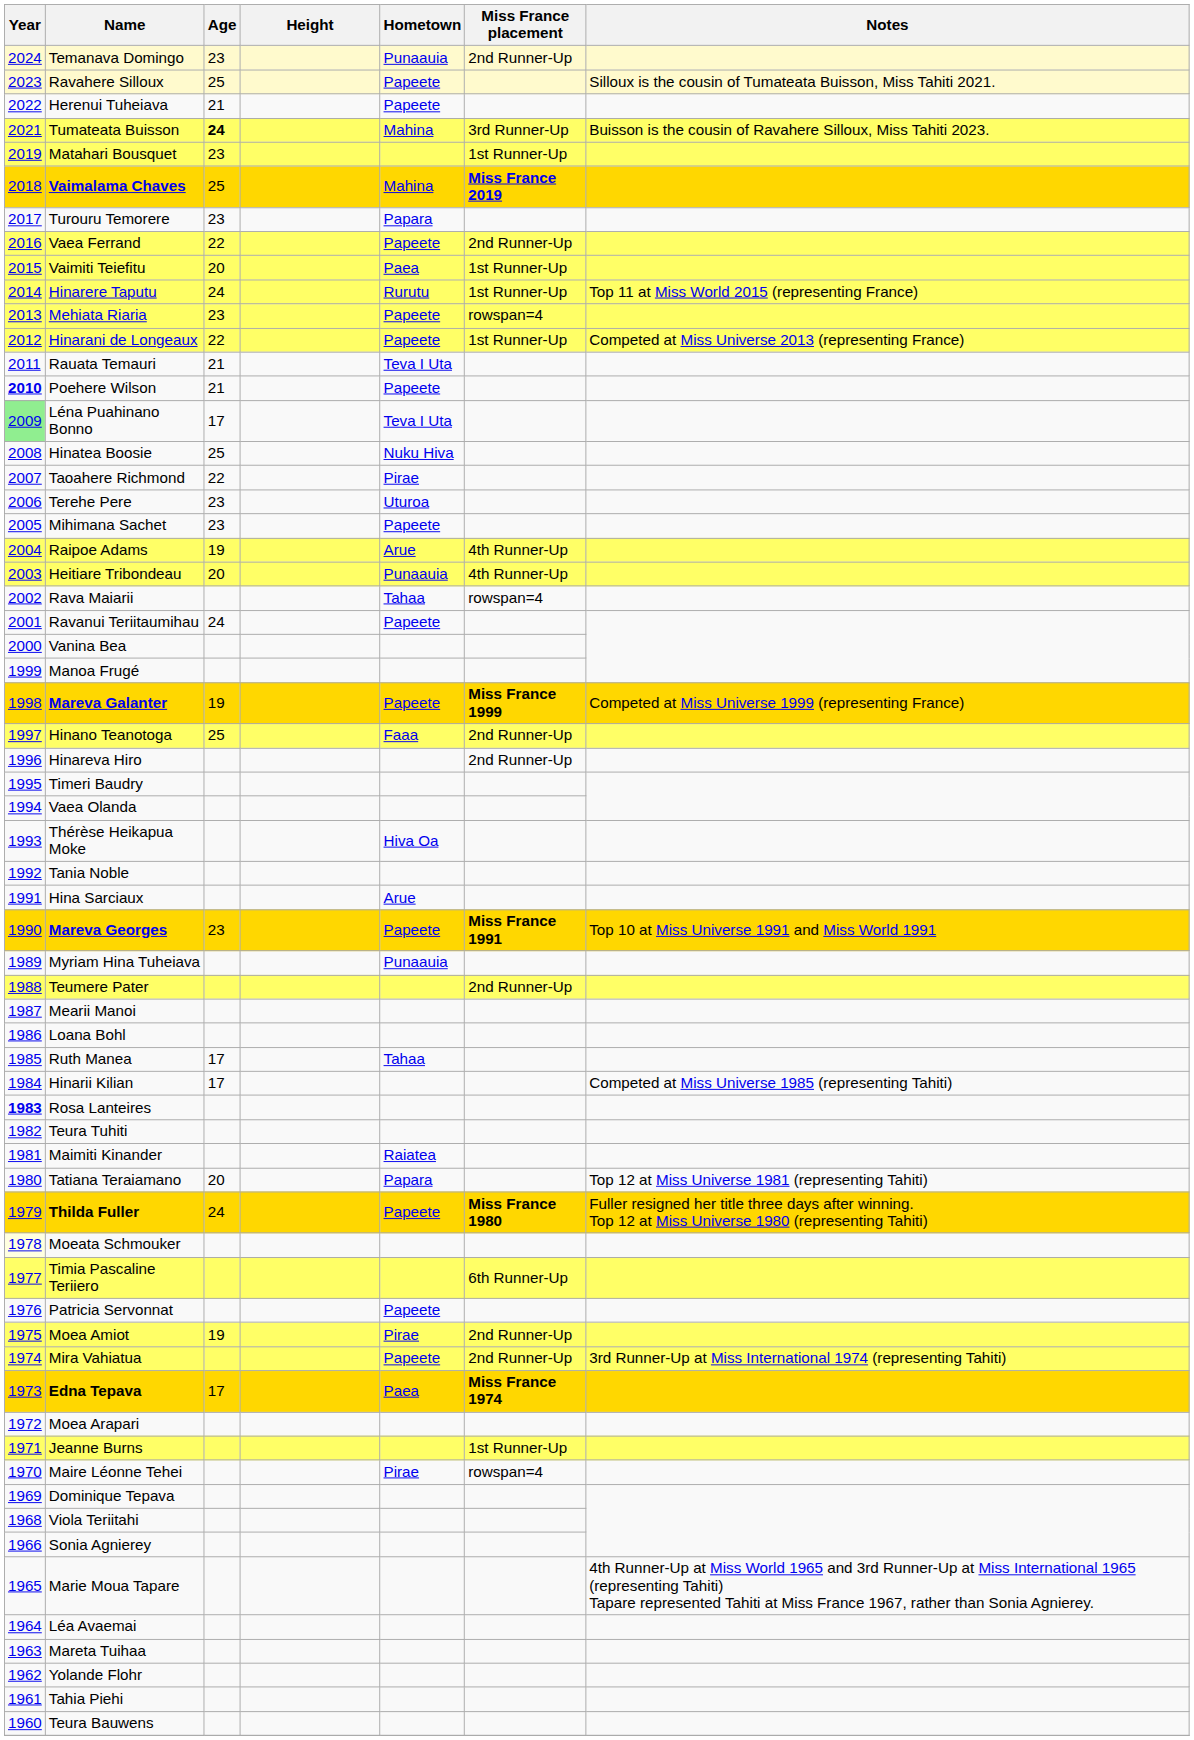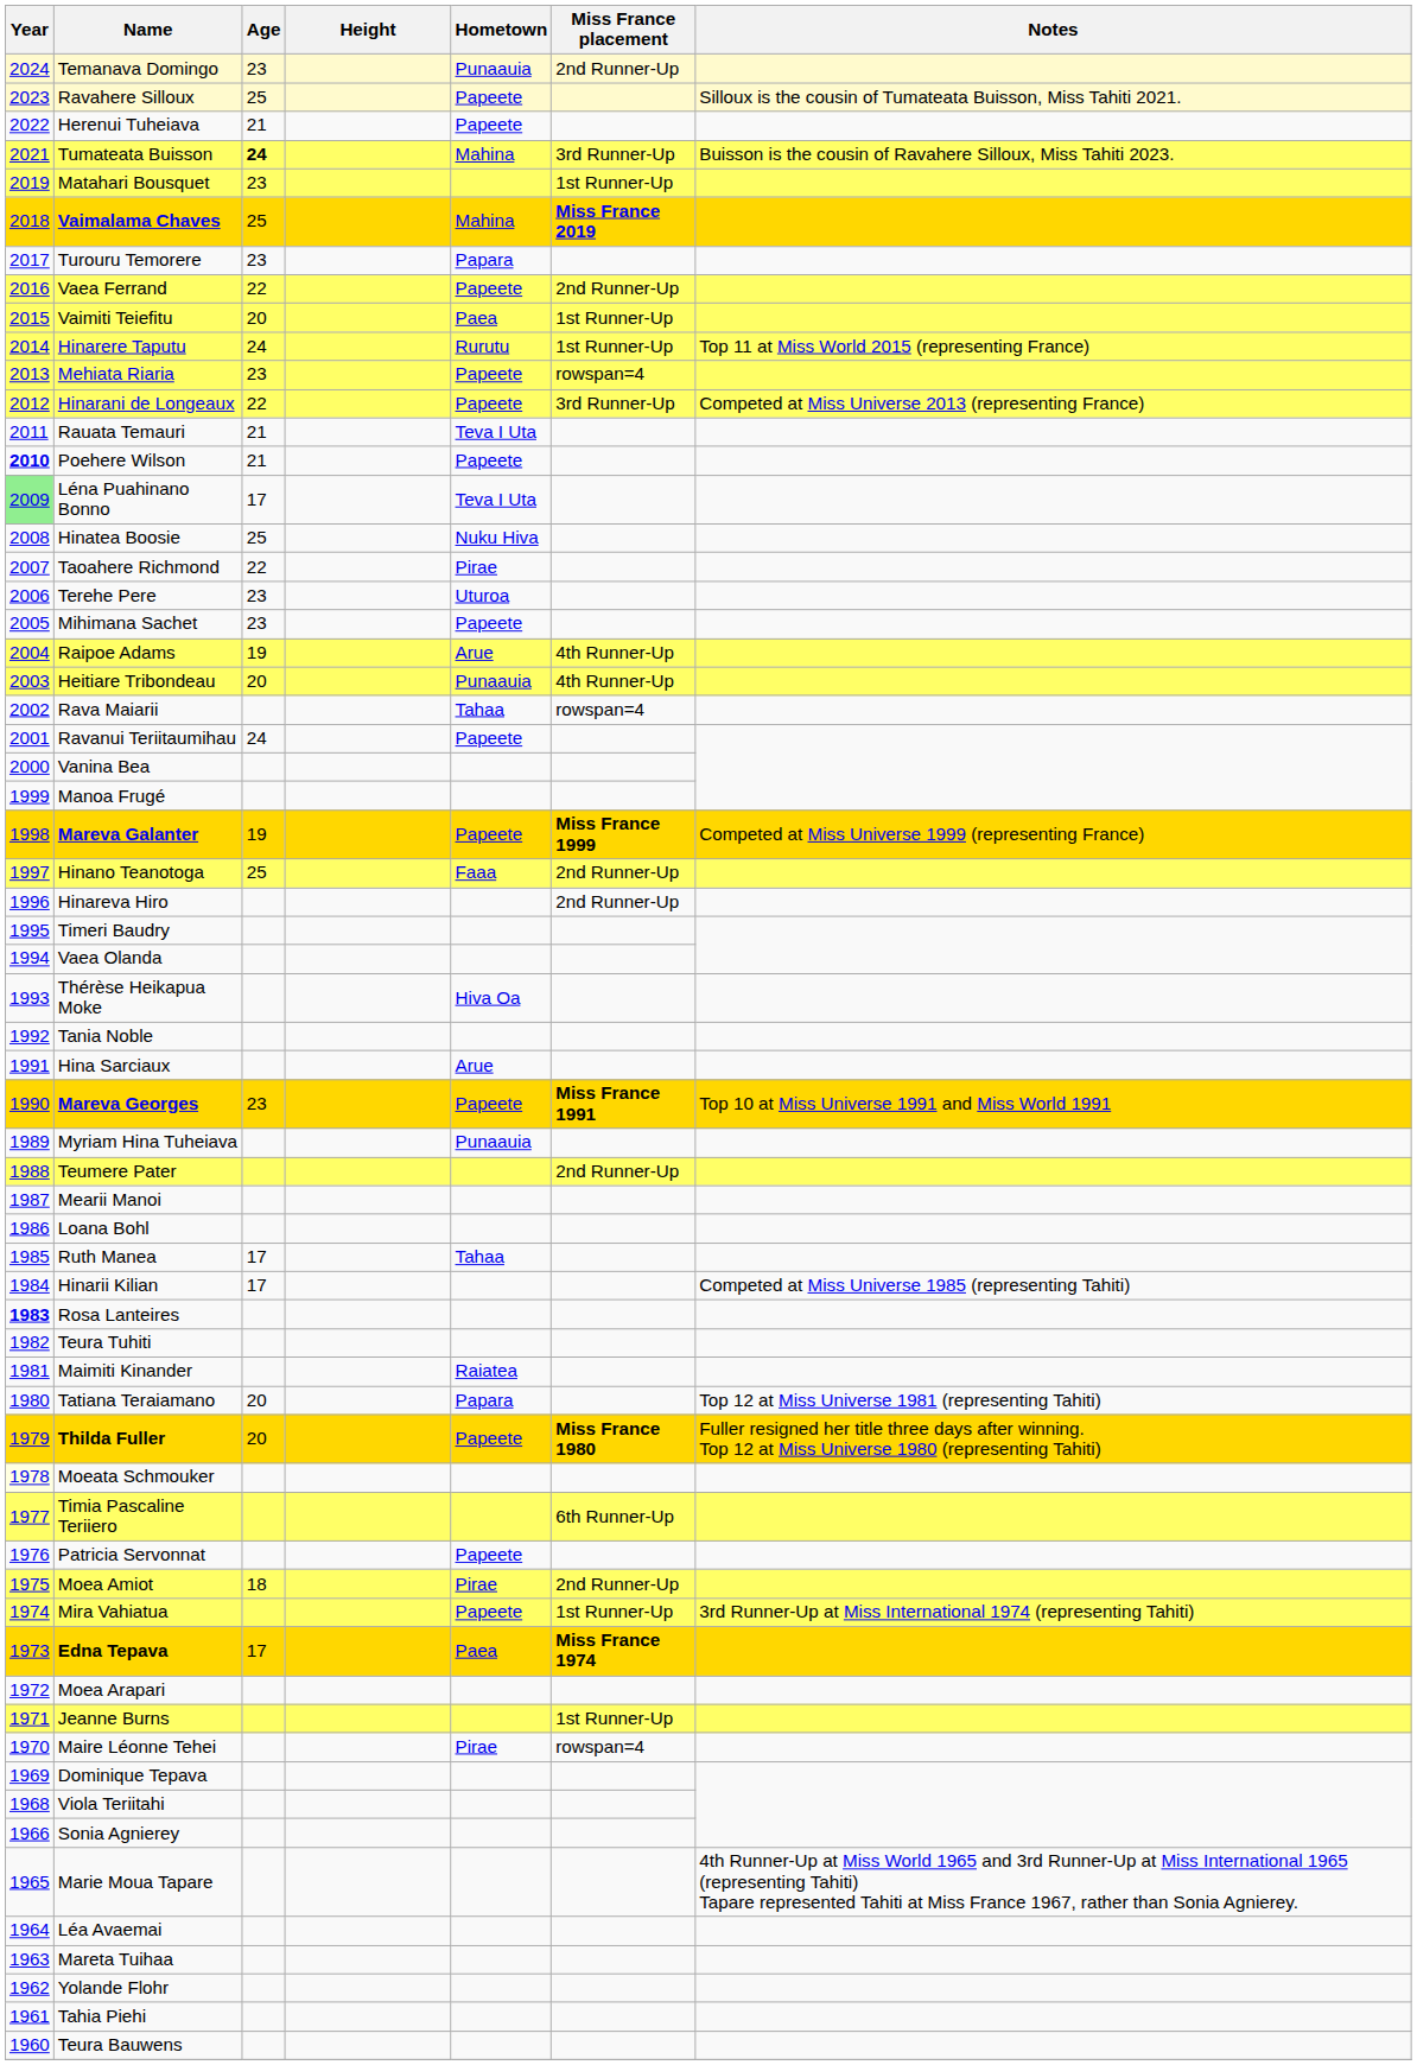Hinarani de Longeaux | Miss France placement: 1st Runner-Up -> 3rd Runner-Up
Thilda Fuller | Age: 24 -> 20
Moea Amiot | Age: 19 -> 18
Mira Vahiatua | Miss France placement: 2nd Runner-Up -> 1st Runner-Up
